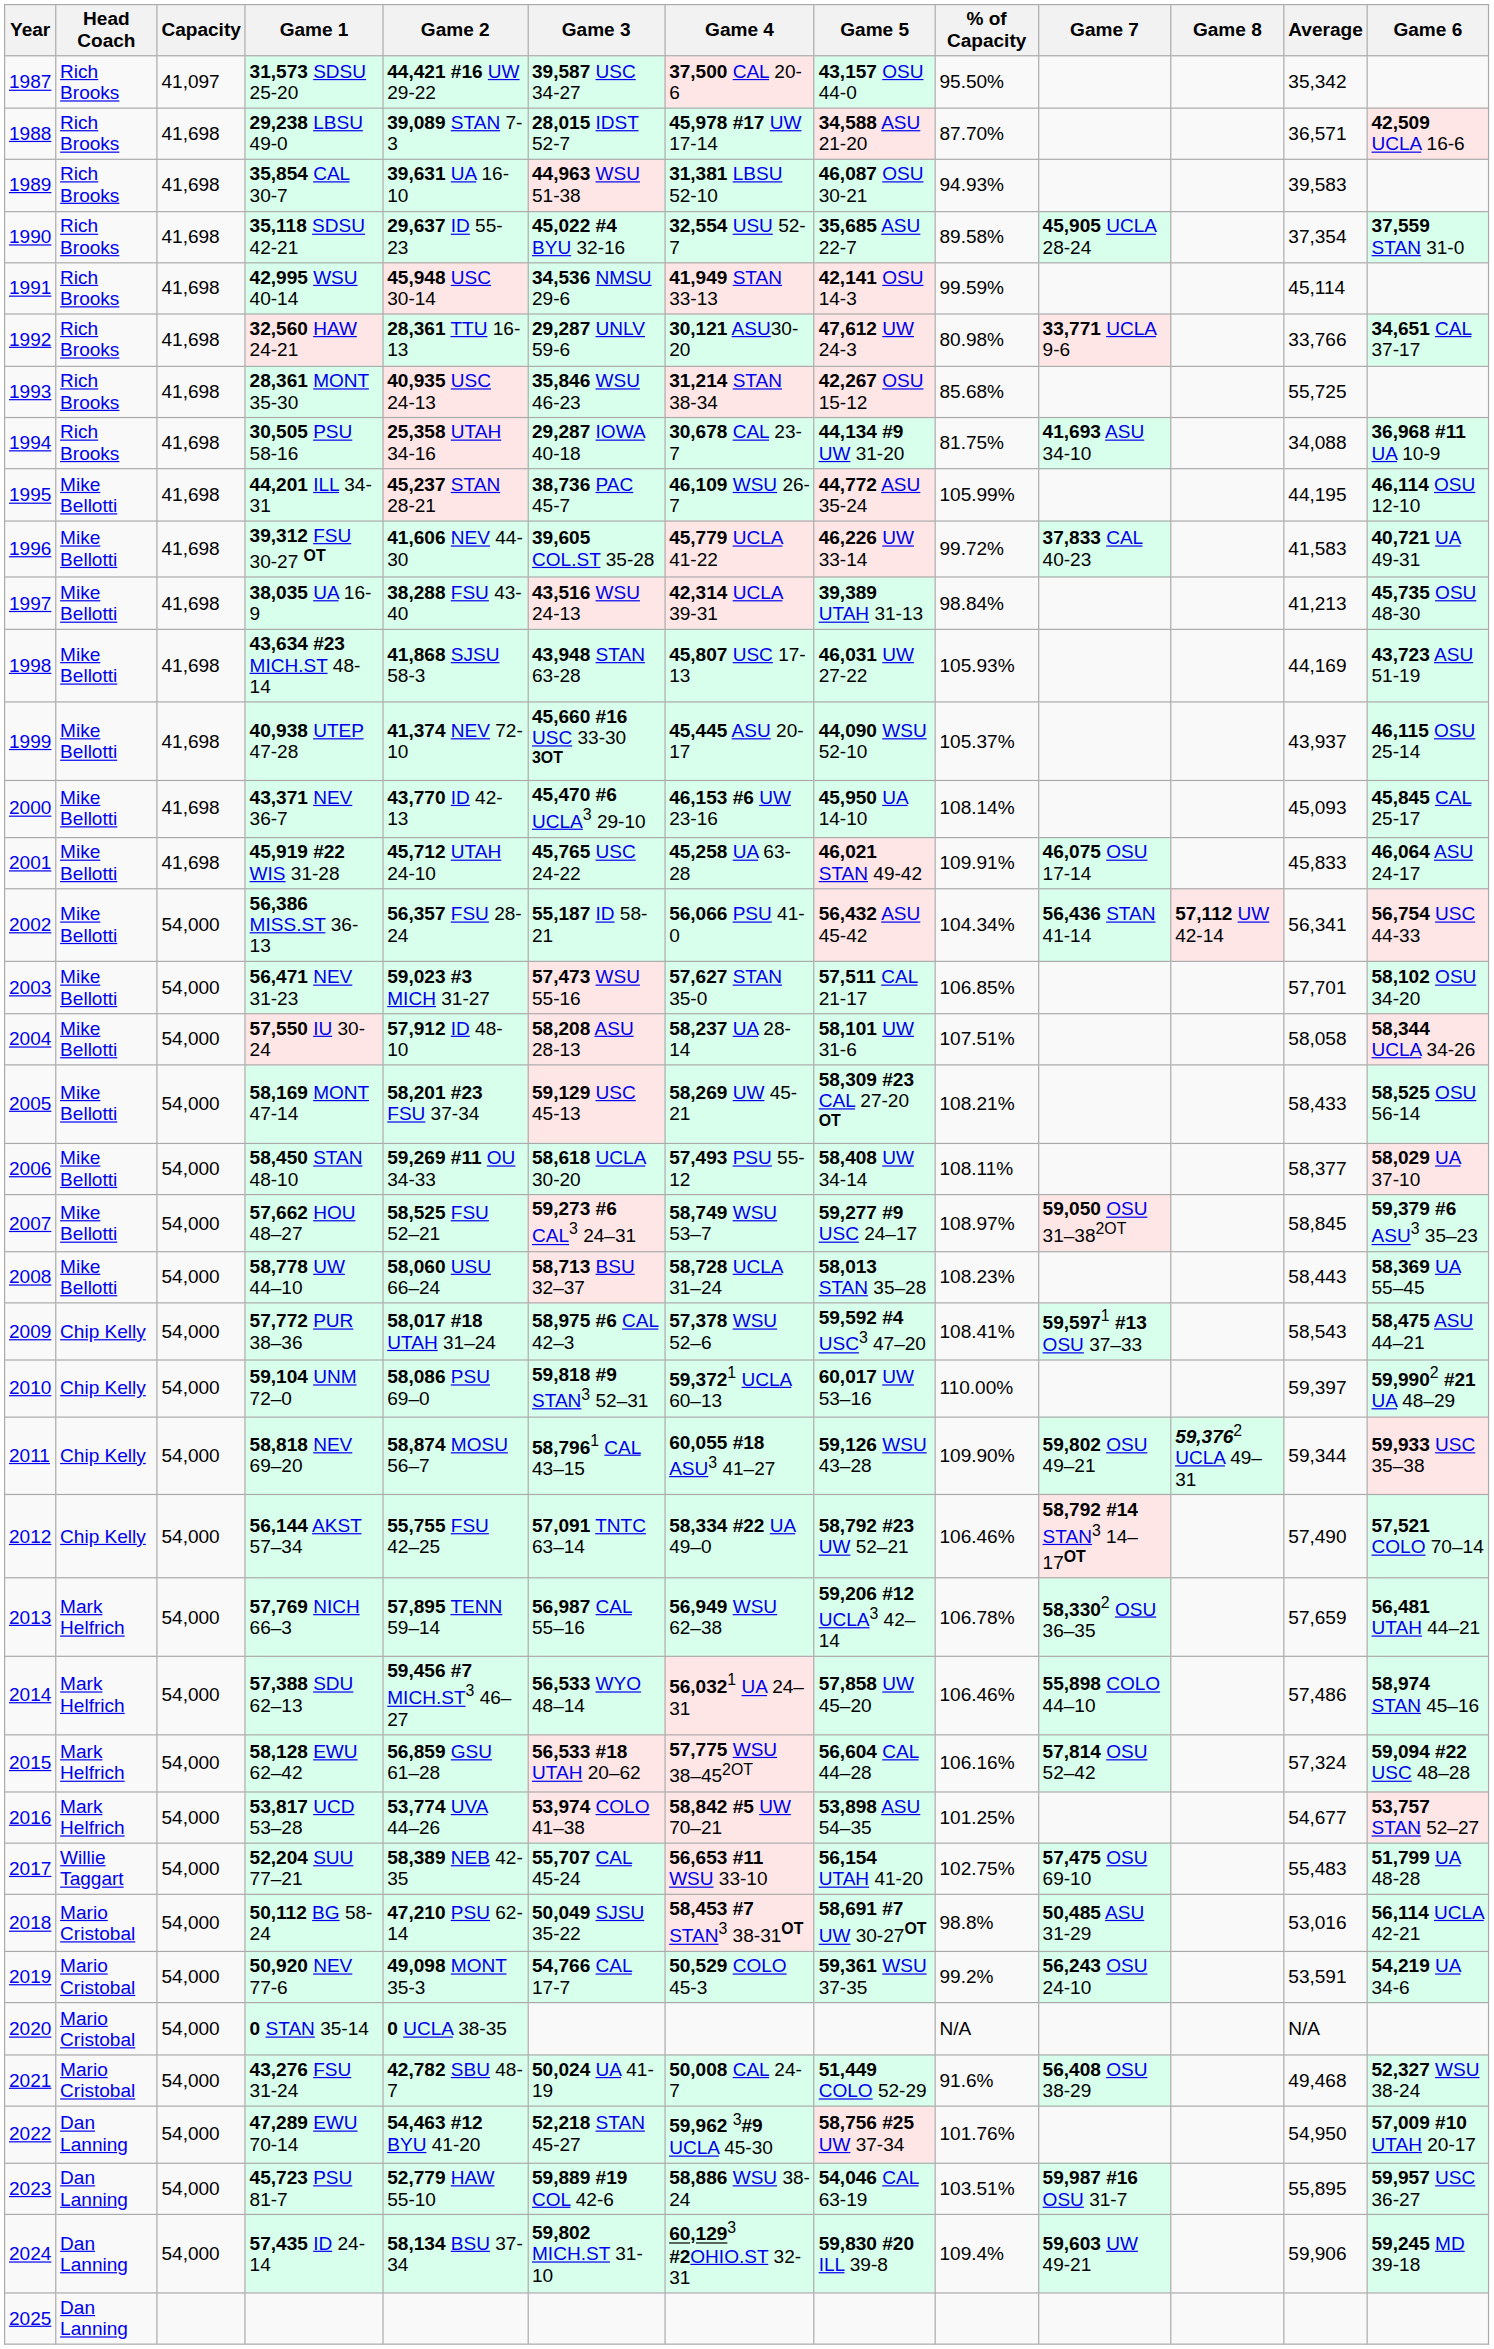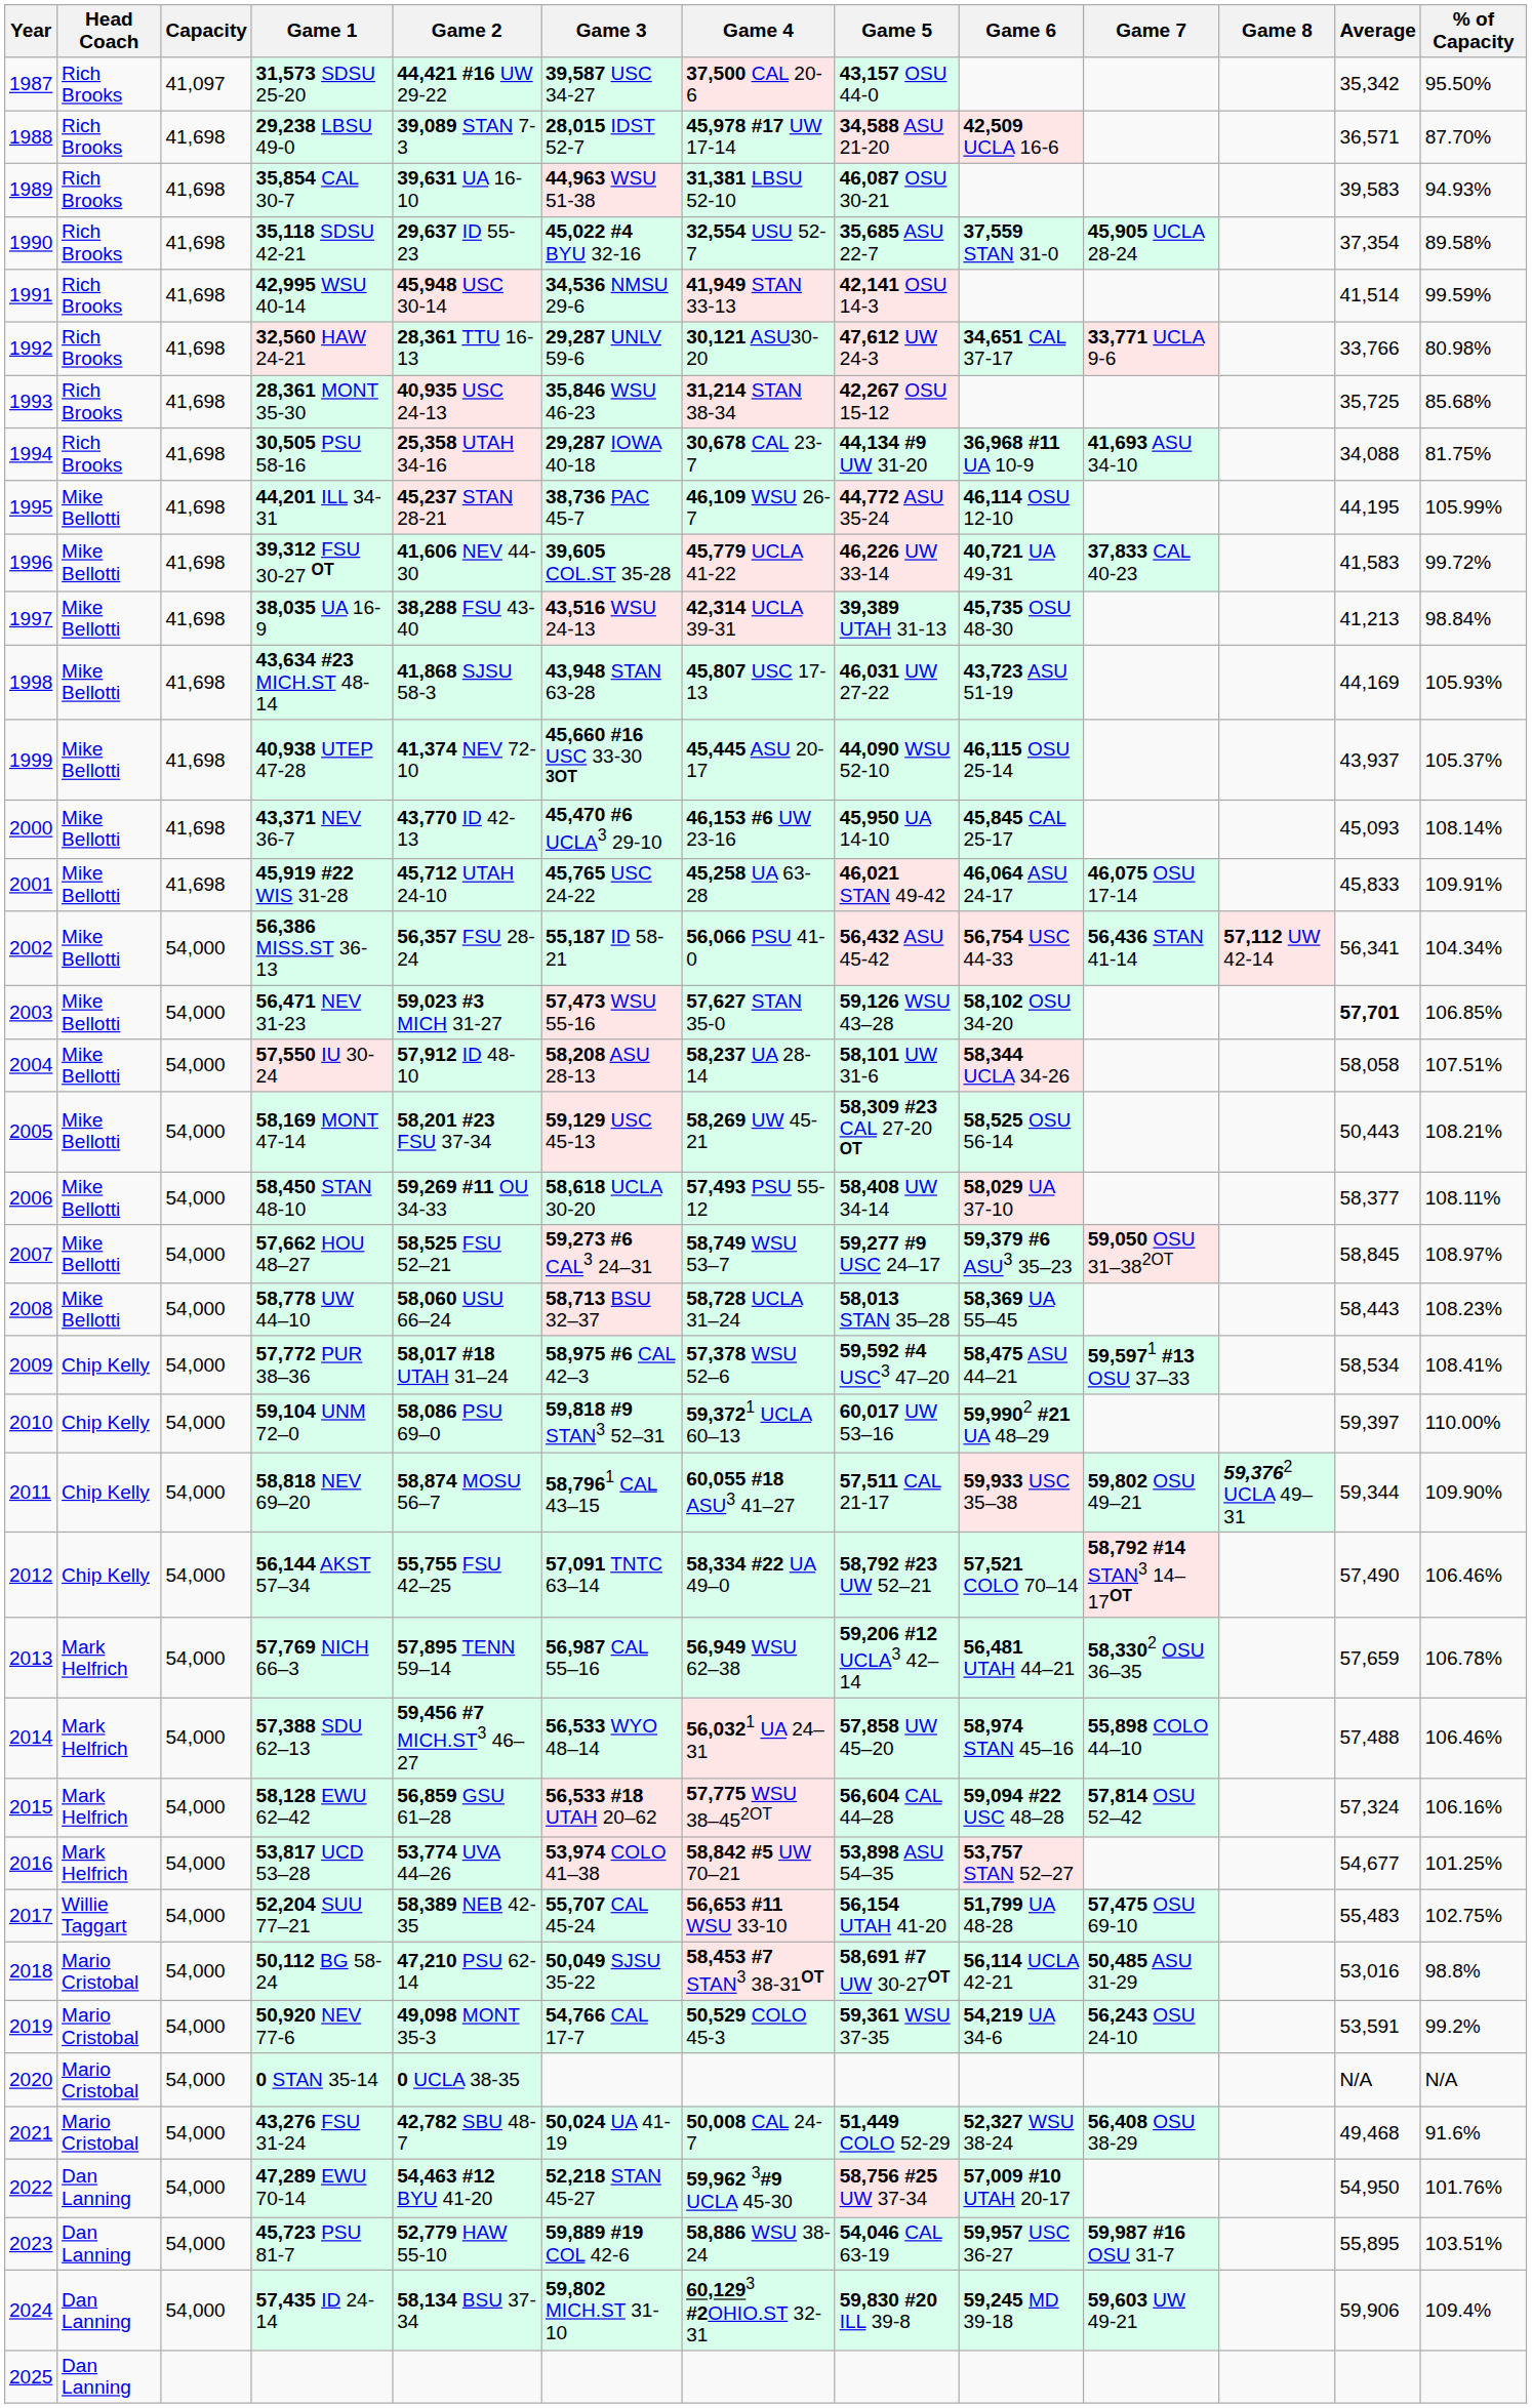columns swapped: Game 6 <-> % of Capacity
42,995 WSU 40-14 | Average: 45,114 -> 41,514
28,361 MONT 35-30 | Average: 55,725 -> 35,725
56,471 NEV 31-23 | Game 5: 57,511 CAL 21-17 -> 59,126 WSU 43–28
56,471 NEV 31-23 | Average: normal -> bold
58,169 MONT 47-14 | Average: 58,433 -> 50,443
57,772 PUR 38–36 | Average: 58,543 -> 58,534
58,818 NEV 69–20 | Game 5: 59,126 WSU 43–28 -> 57,511 CAL 21-17
57,388 SDU 62–13 | Average: 57,486 -> 57,488
